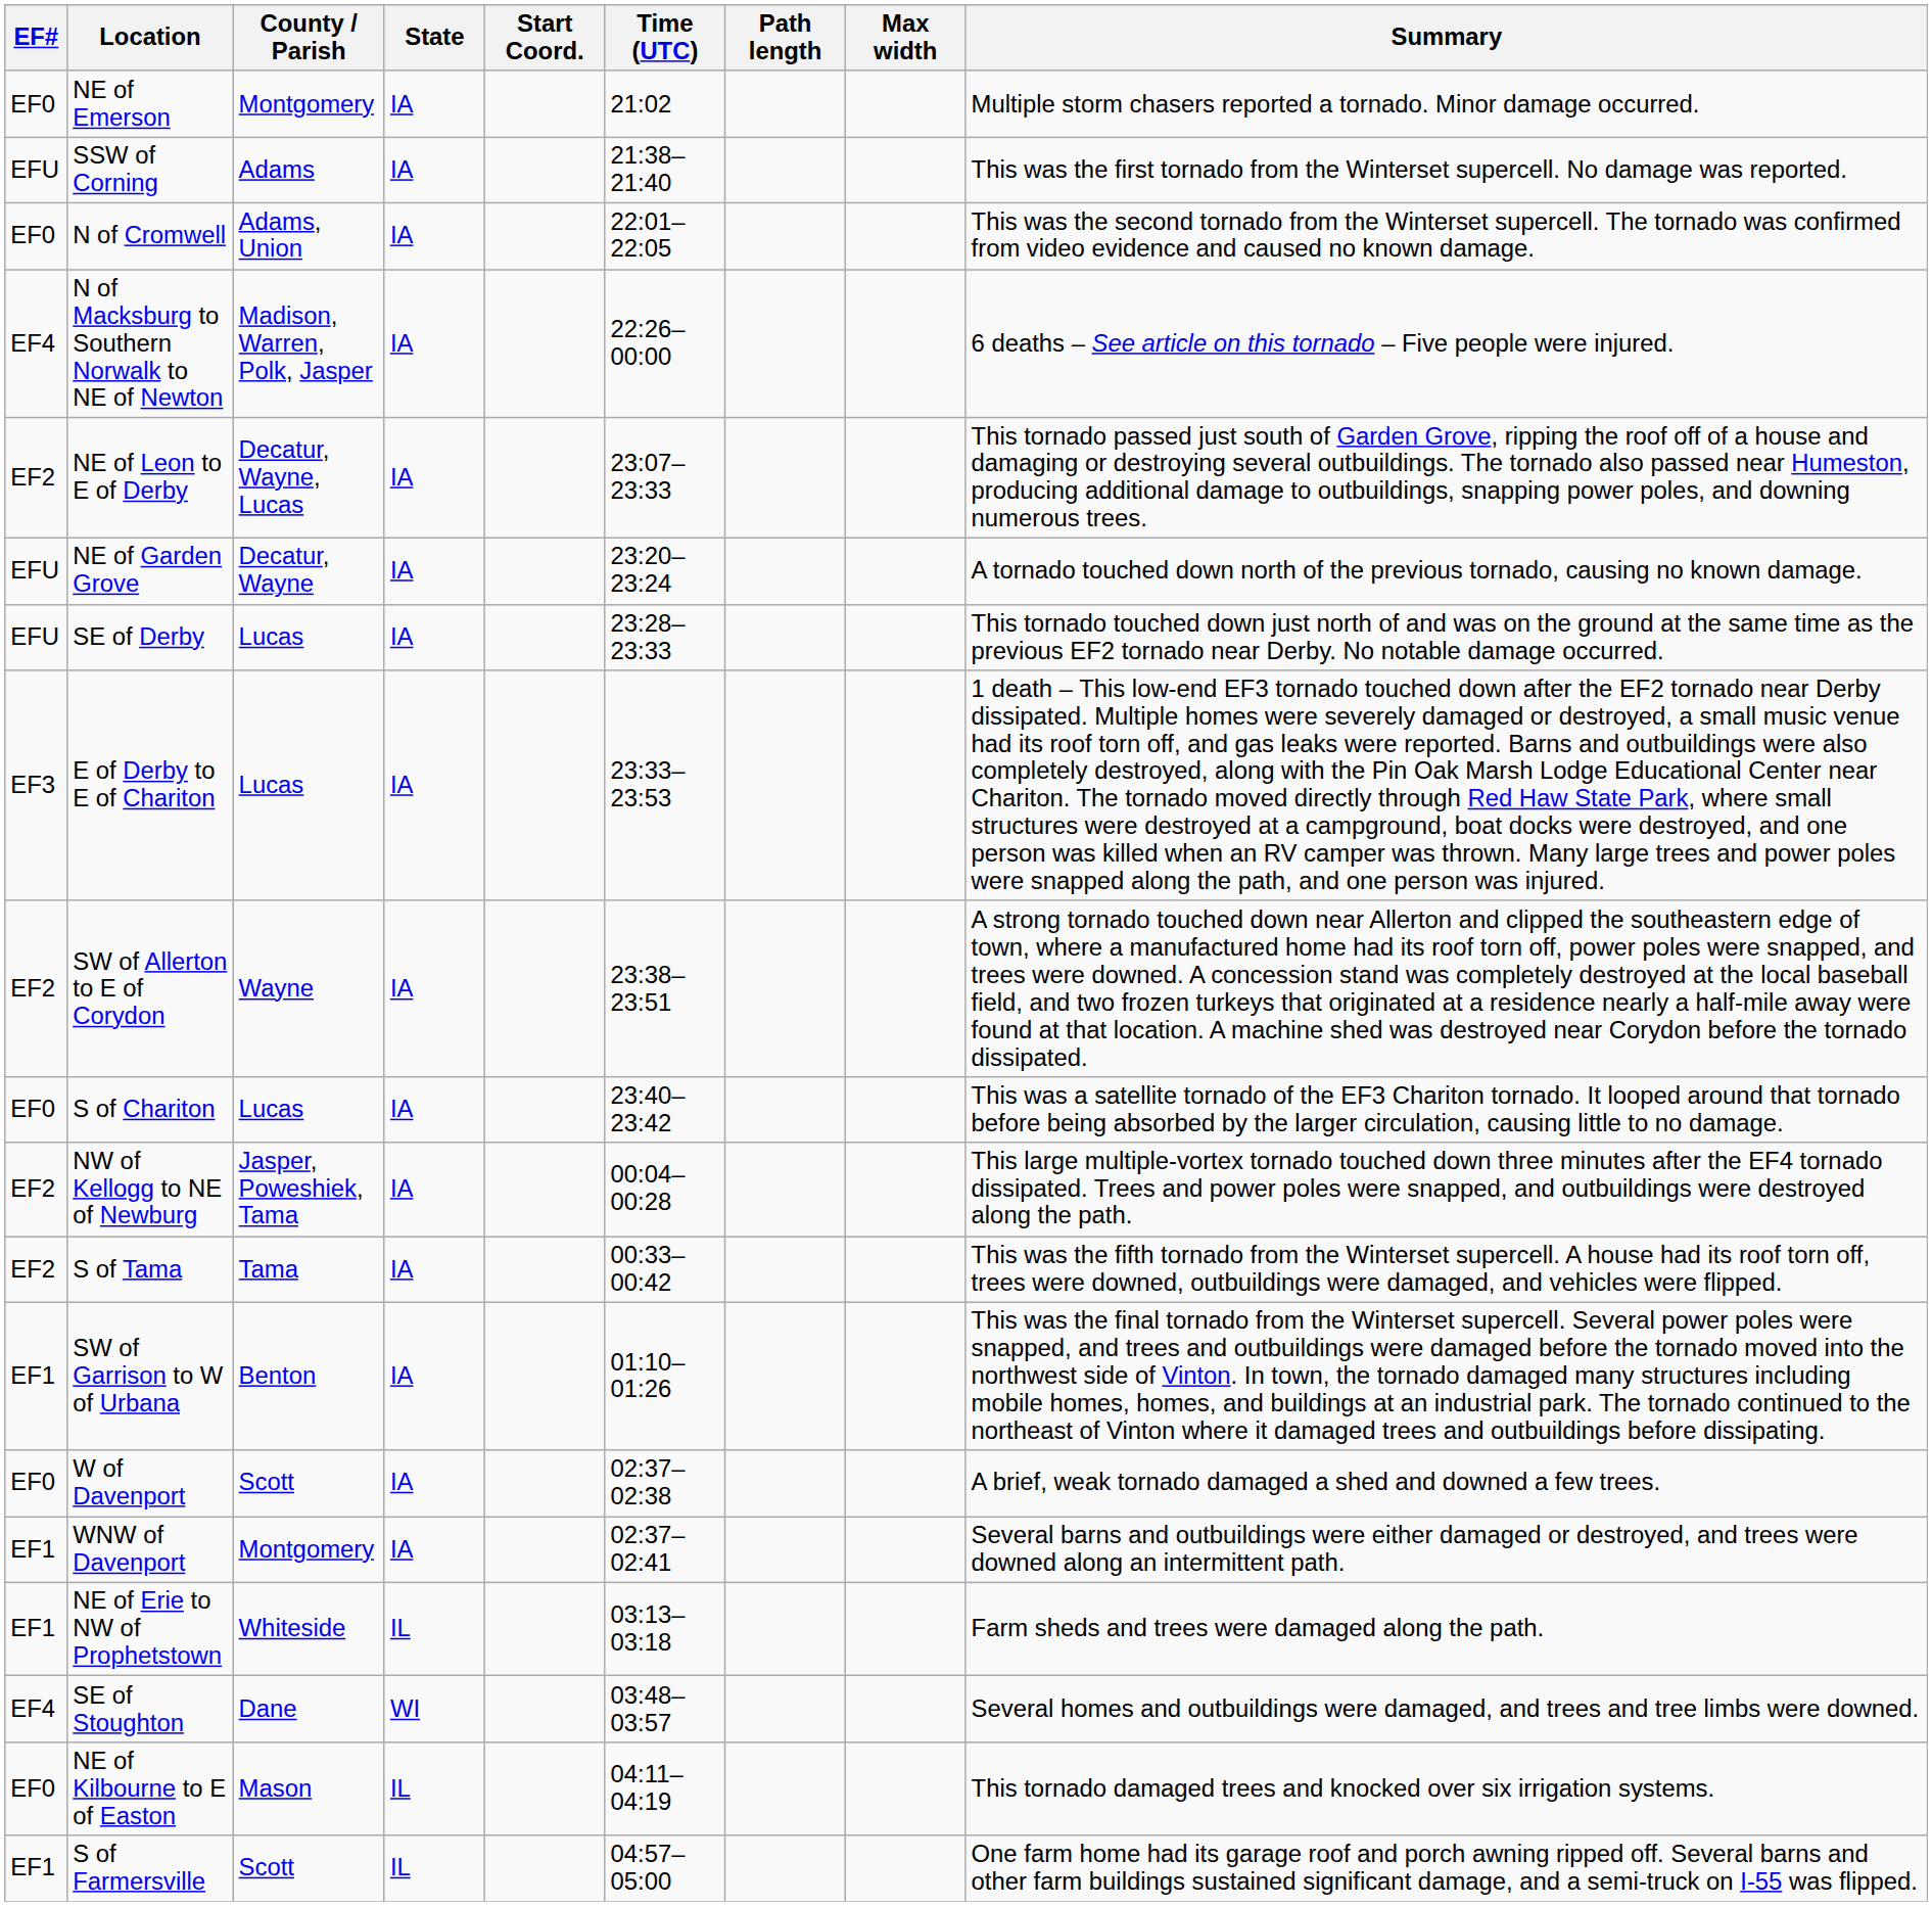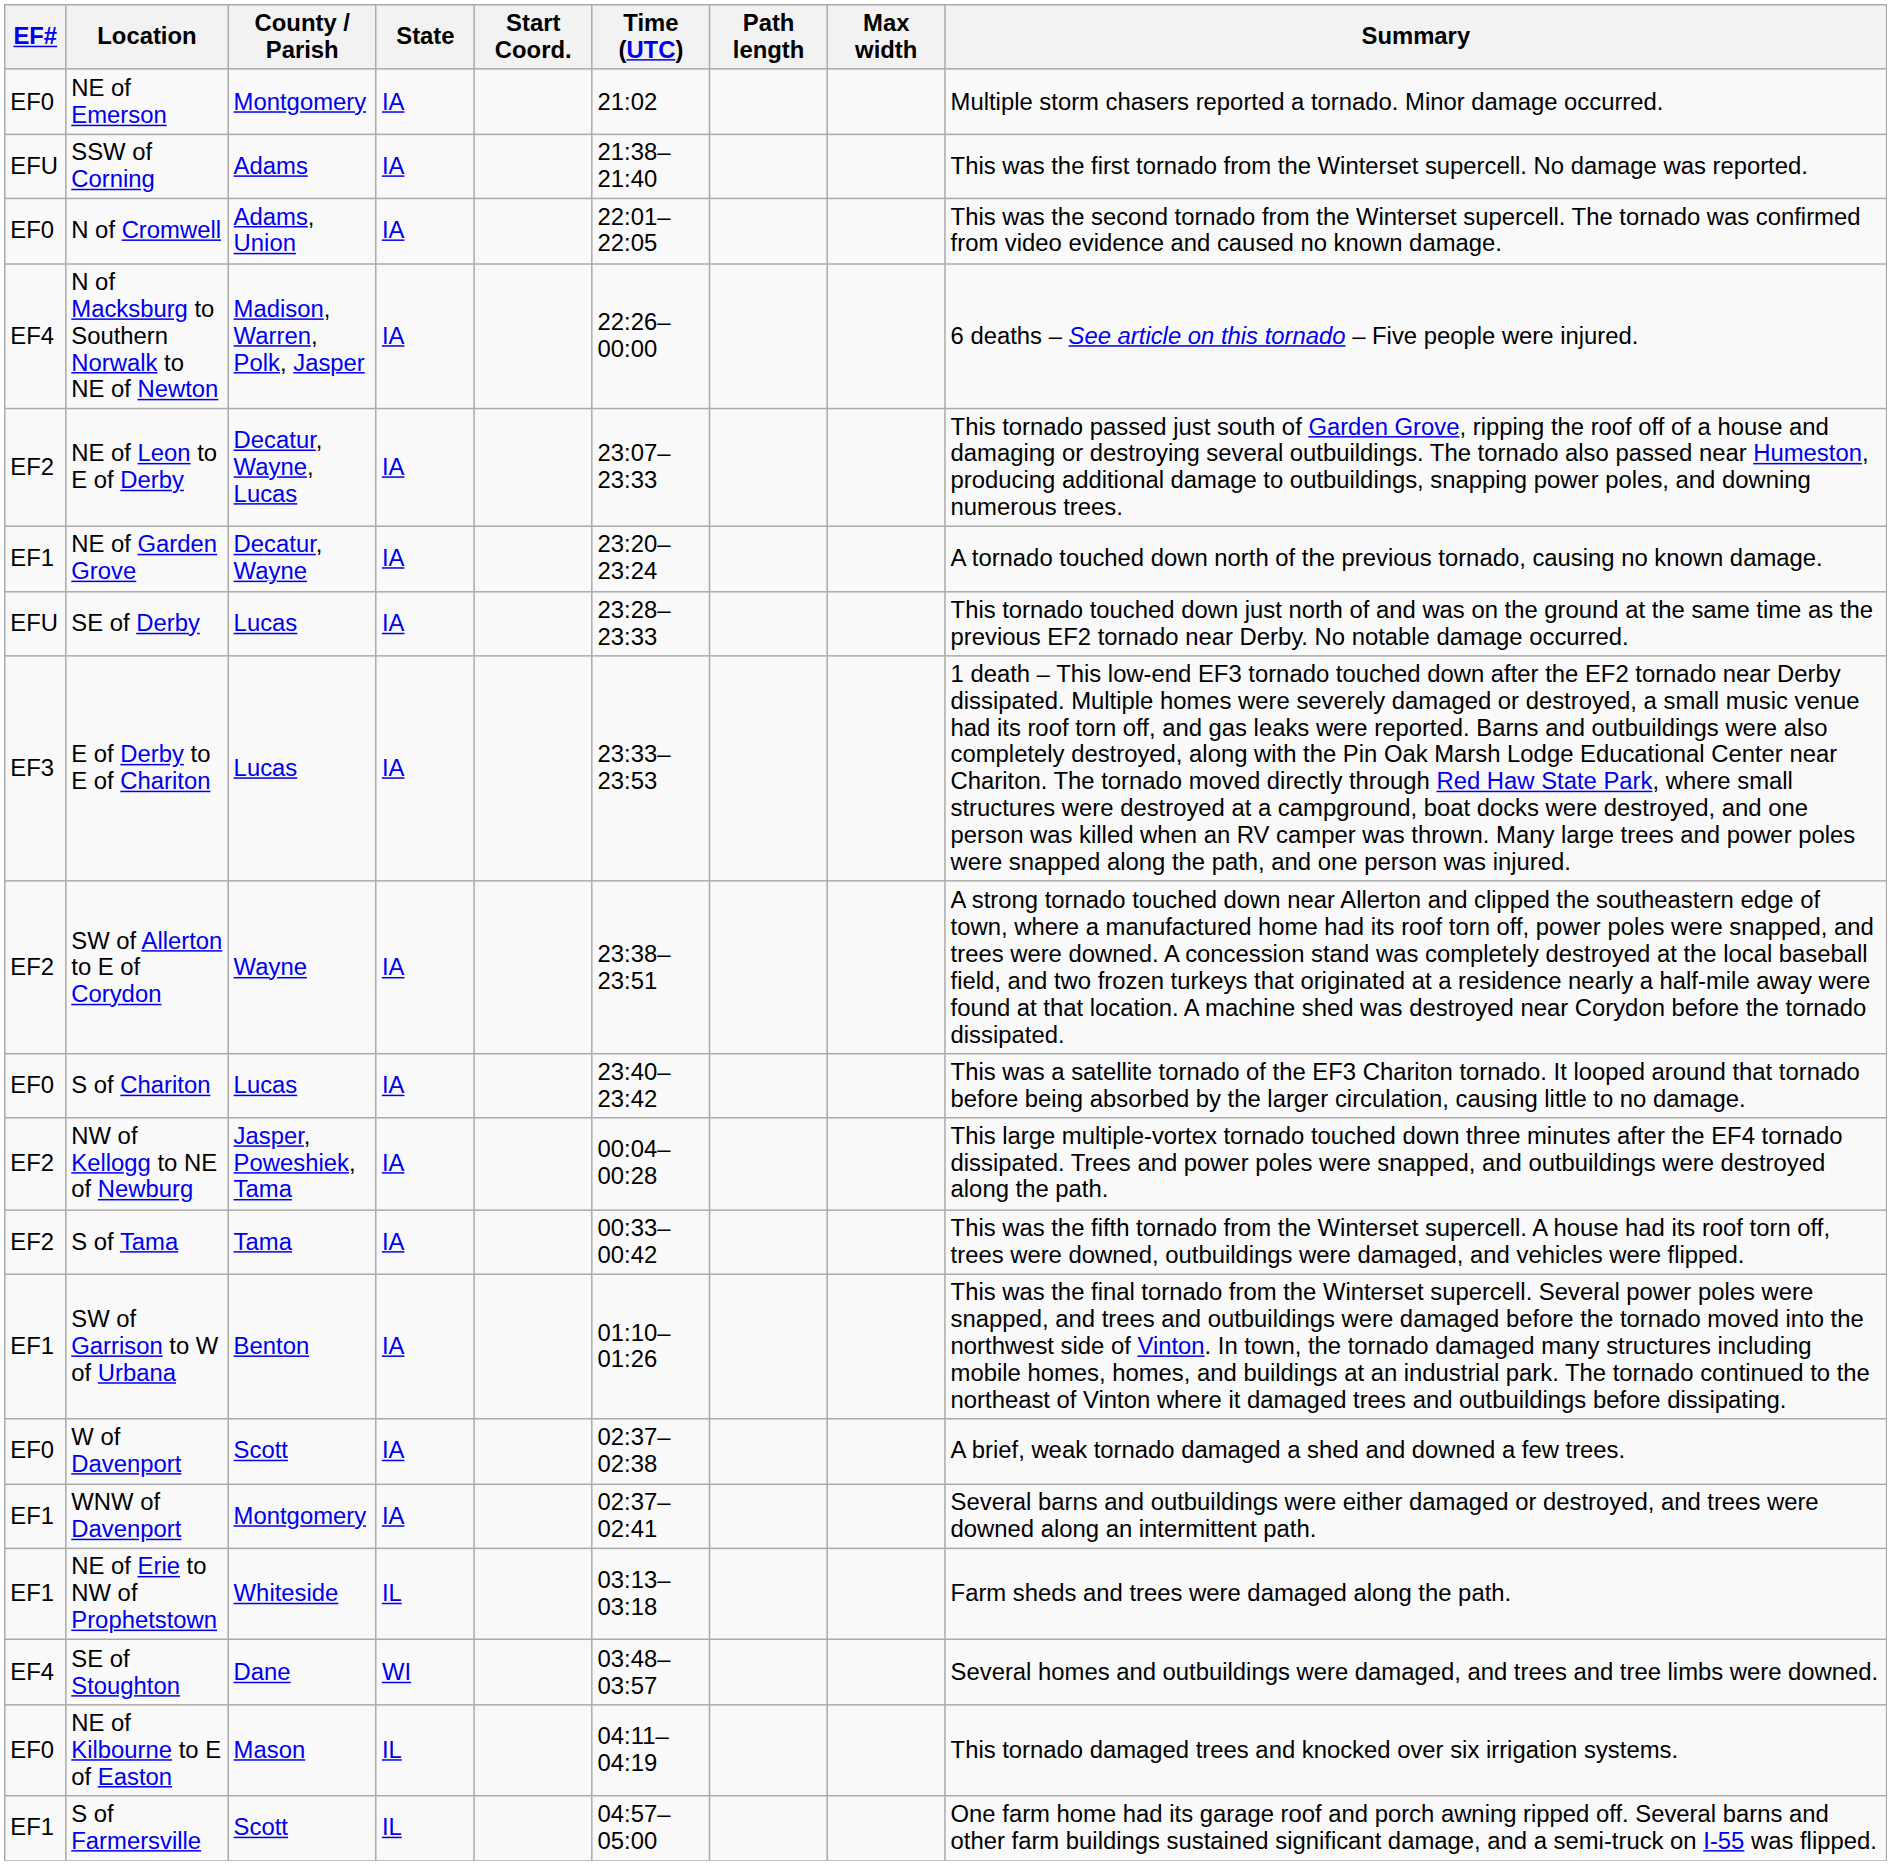NE of Garden Grove | EF#: EFU -> EF1
